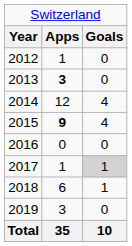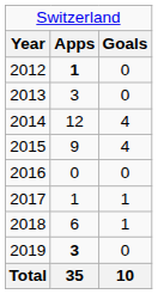2012 | column 2: normal -> bold
2013 | column 2: bold -> normal
2015 | column 2: bold -> normal
2017 | column 3: lightgrey background -> no background
2019 | column 2: normal -> bold
